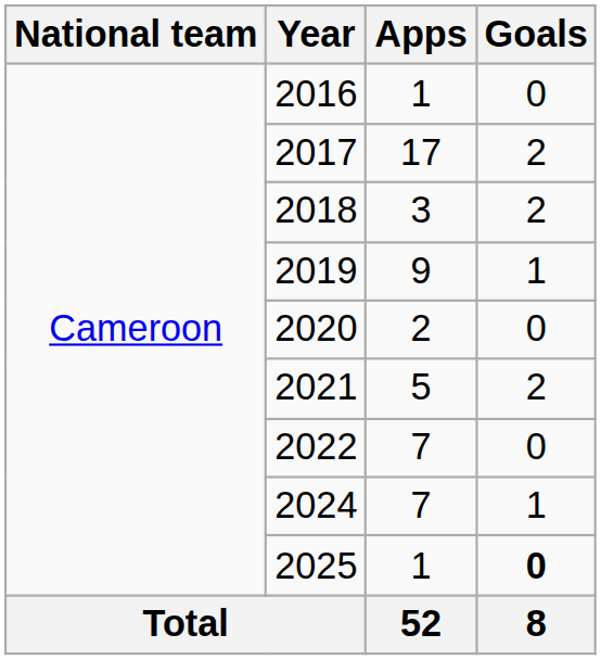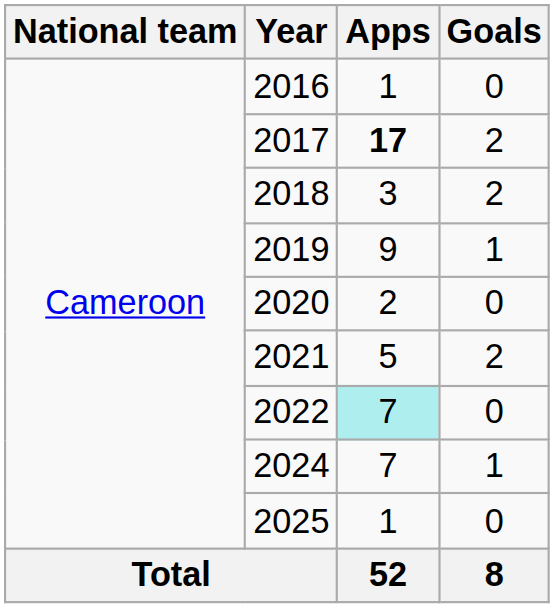2017 | Apps: normal -> bold
2022 | Apps: no background -> paleturquoise background
2025 | Goals: bold -> normal
